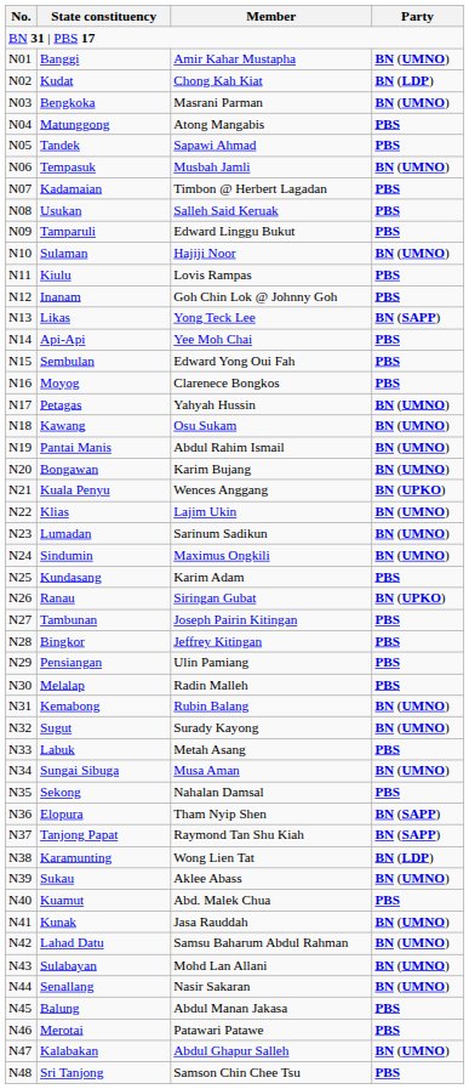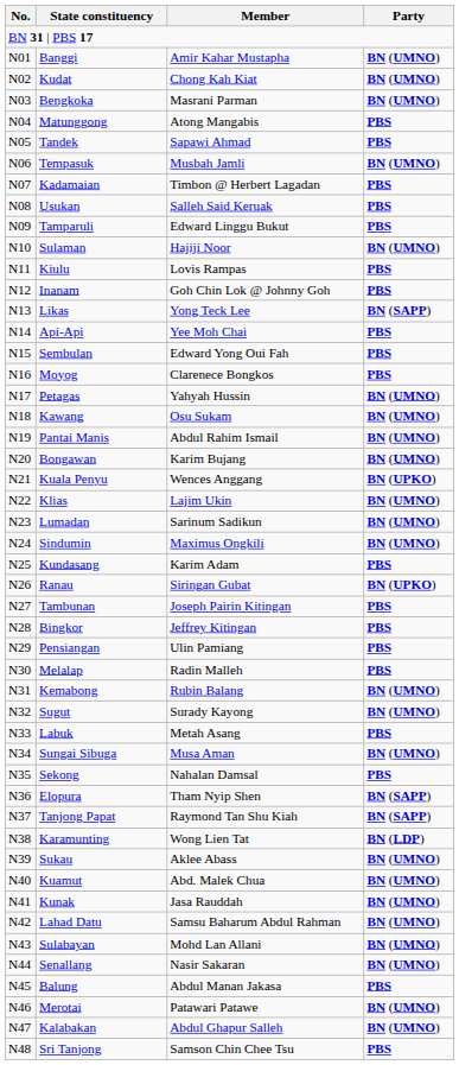Kudat | Party: BN (LDP) -> BN (UMNO)
Kuamut | Party: PBS -> BN (UMNO)
Merotai | Party: PBS -> BN (UMNO)
